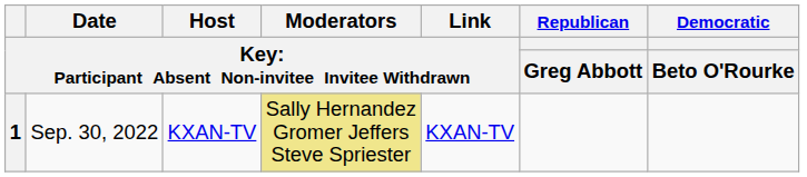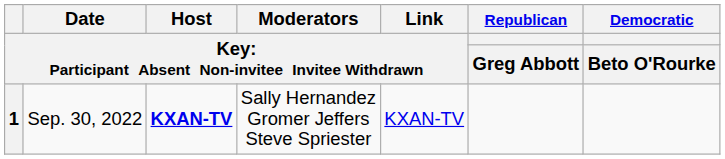1 | column 3: normal -> bold
1 | column 4: khaki background -> no background
